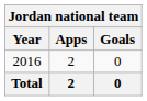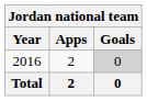2016 | Goals: no background -> lightgrey background
